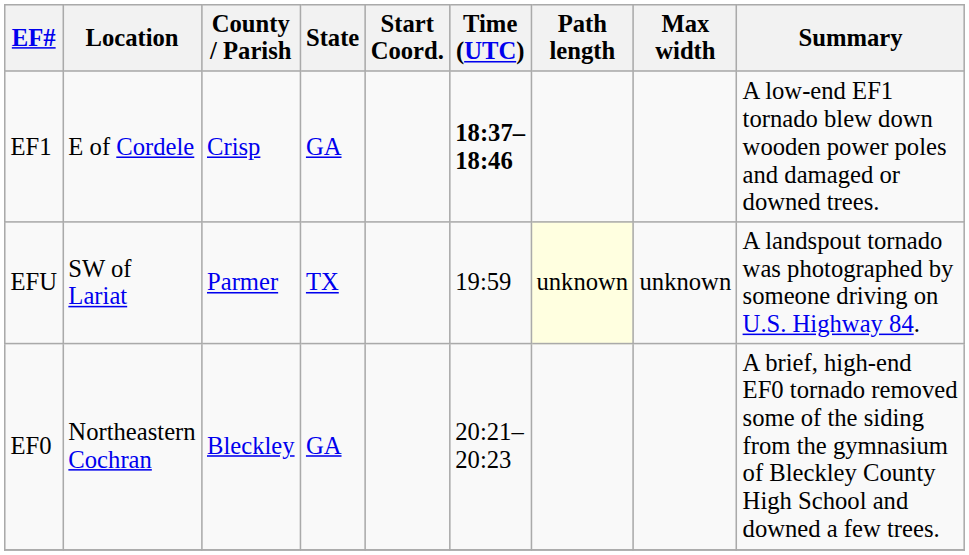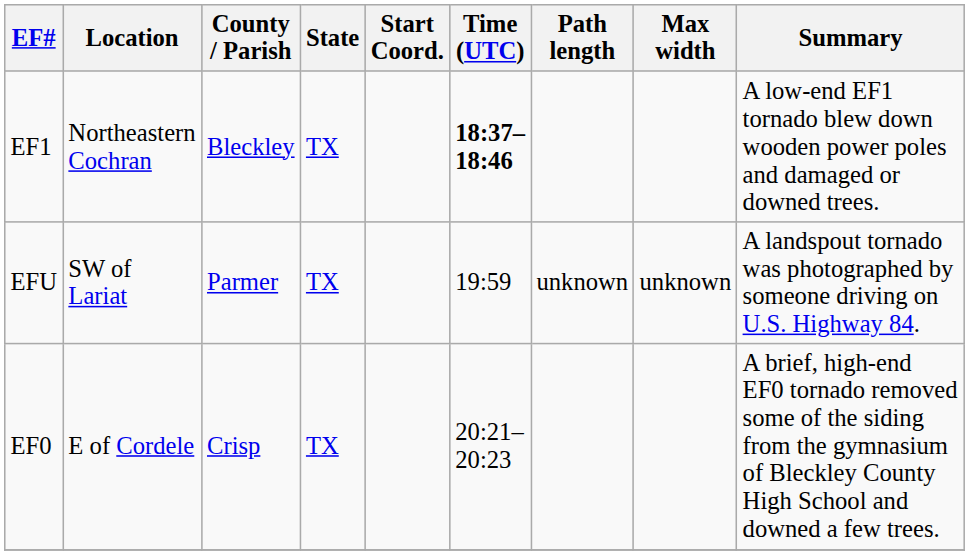EF1 | Location: E of Cordele -> Northeastern Cochran
EF1 | County / Parish: Crisp -> Bleckley
EF1 | State: GA -> TX
EFU | Path length: lightyellow background -> no background
EF0 | Location: Northeastern Cochran -> E of Cordele
EF0 | County / Parish: Bleckley -> Crisp
EF0 | State: GA -> TX
